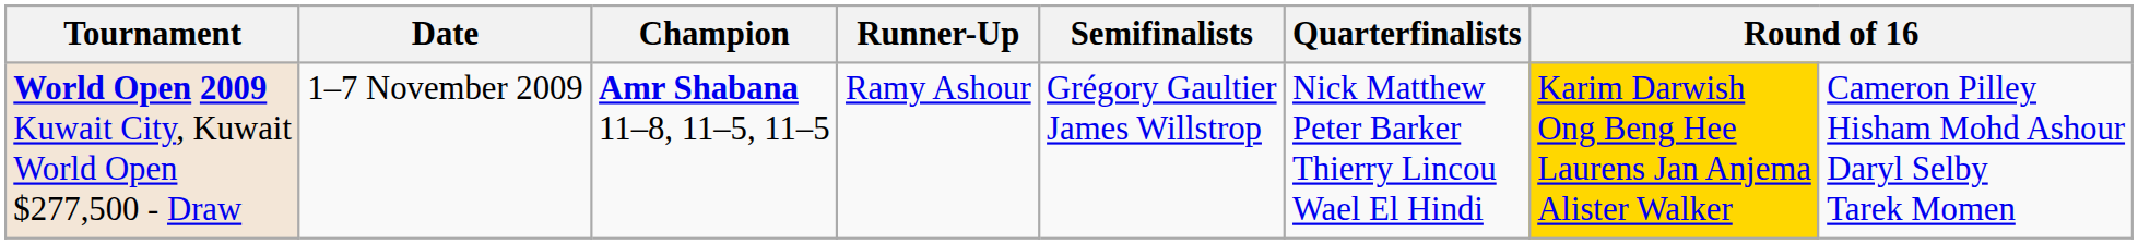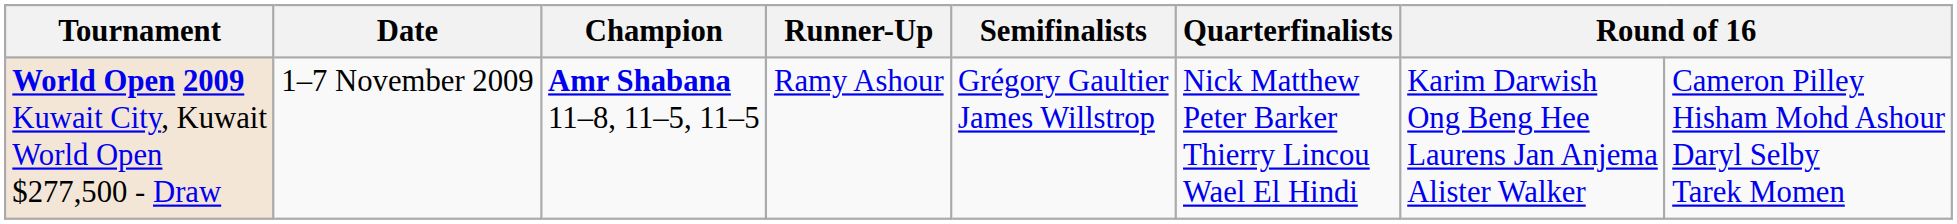row 2 | column 7: gold background -> no background
